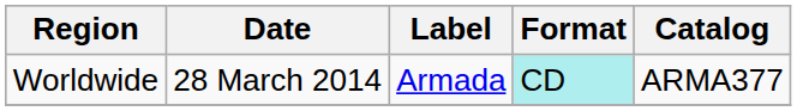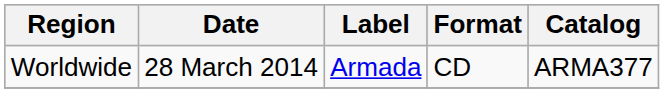Worldwide | Format: paleturquoise background -> no background
